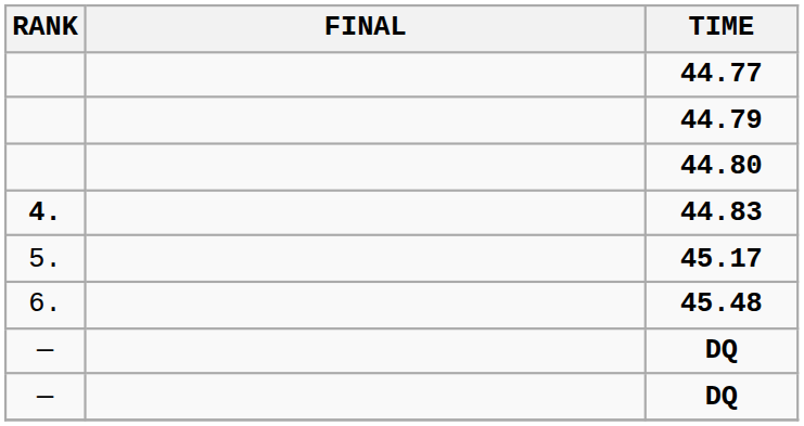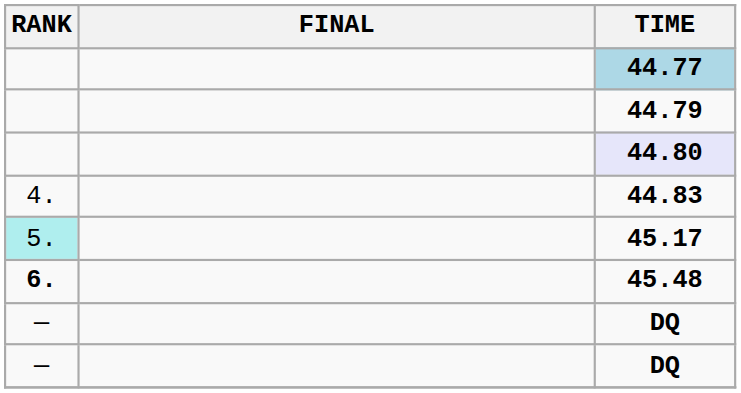44.77 | TIME: no background -> lightblue background
44.80 | TIME: no background -> lavender background
44.83 | RANK: bold -> normal
45.17 | RANK: no background -> paleturquoise background
45.48 | RANK: normal -> bold
